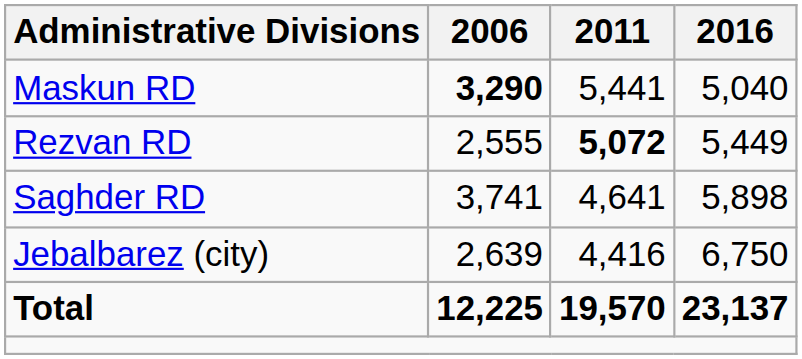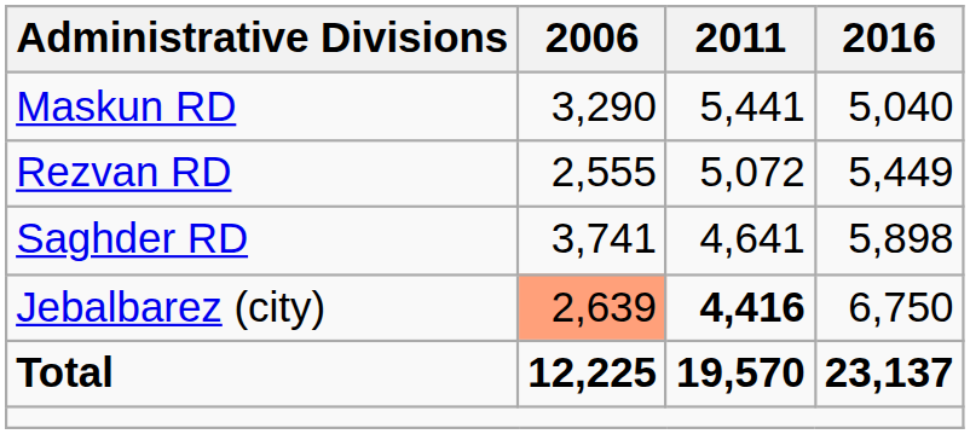Maskun RD | 2006: bold -> normal
Rezvan RD | 2011: bold -> normal
Jebalbarez (city) | 2006: no background -> lightsalmon background
Jebalbarez (city) | 2011: normal -> bold
